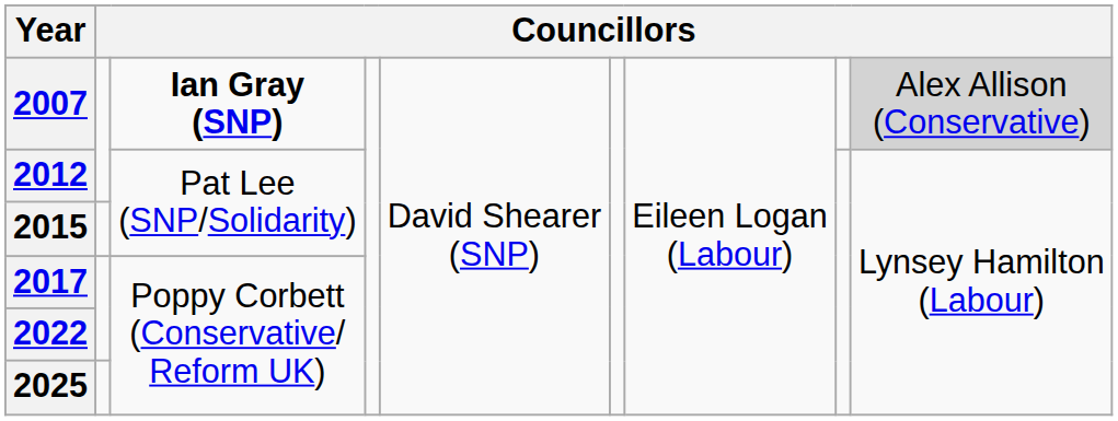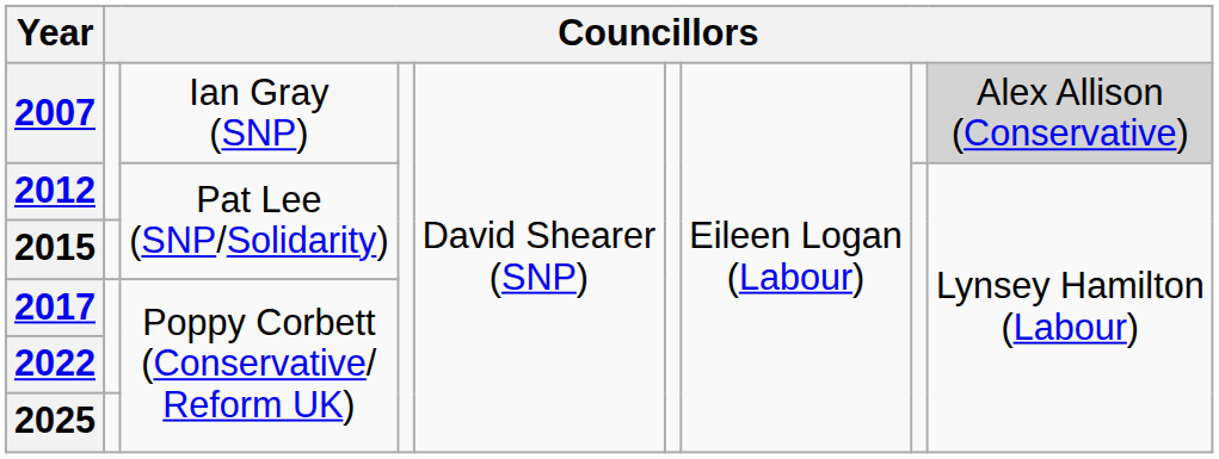2007 | column 3: bold -> normal
